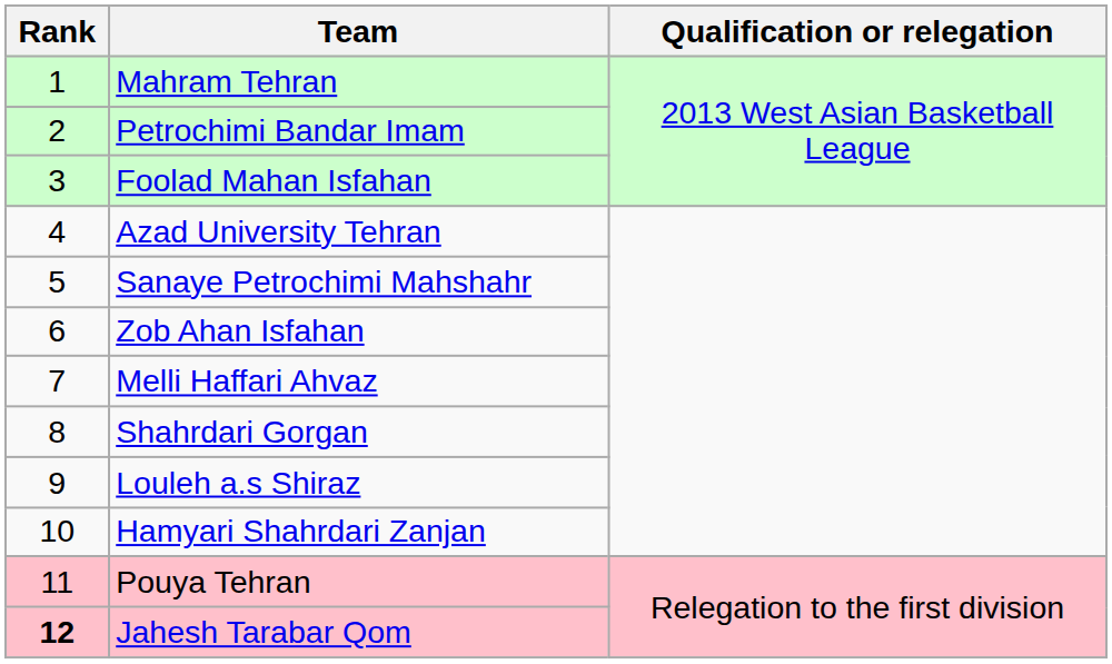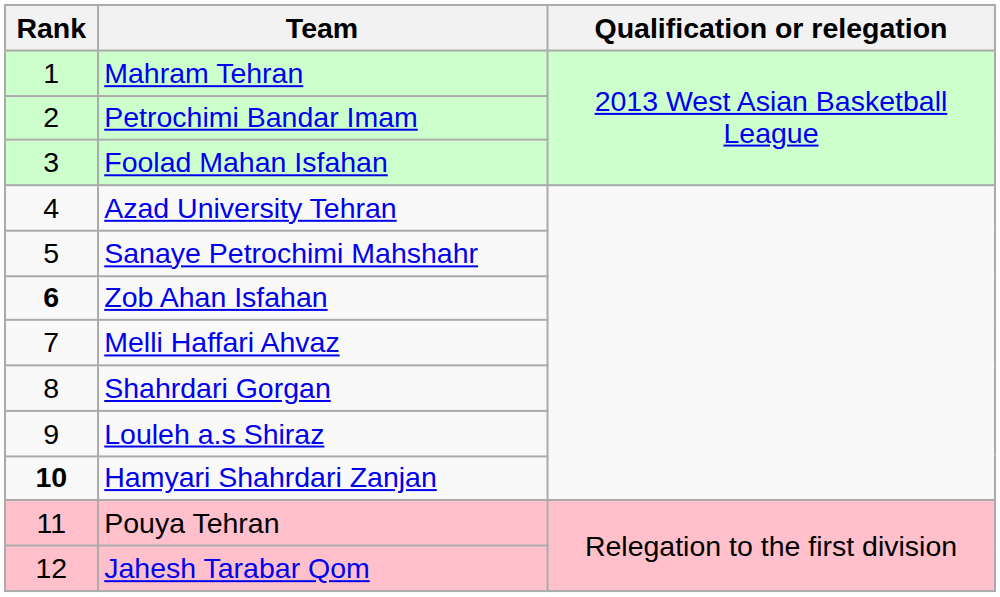Zob Ahan Isfahan | Rank: normal -> bold
Hamyari Shahrdari Zanjan | Rank: normal -> bold
Jahesh Tarabar Qom | Rank: bold -> normal
